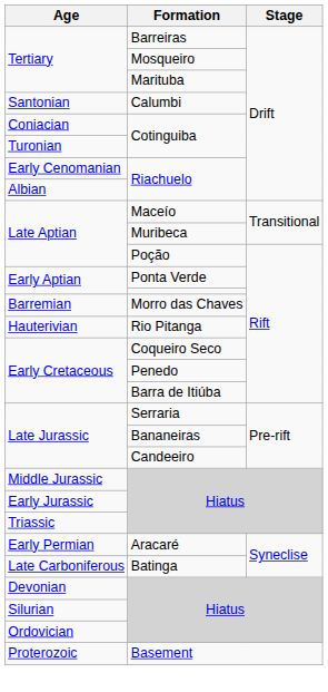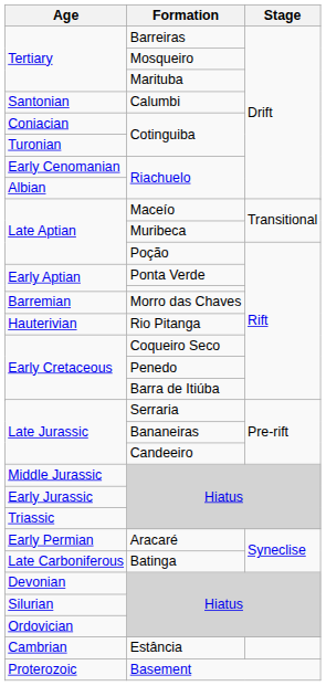+ row: Cambrian | Estância
